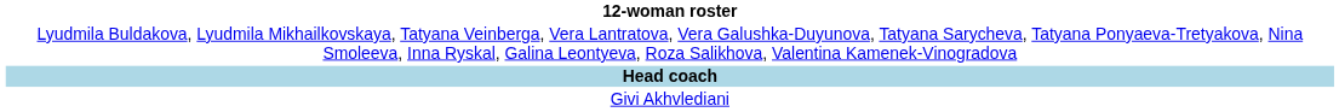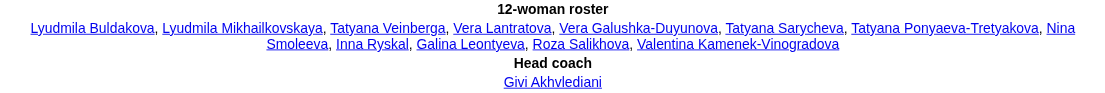row 3 | column 1: lightblue background -> no background
